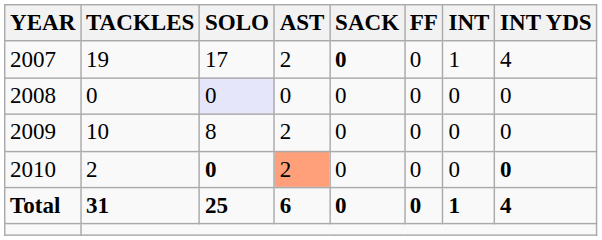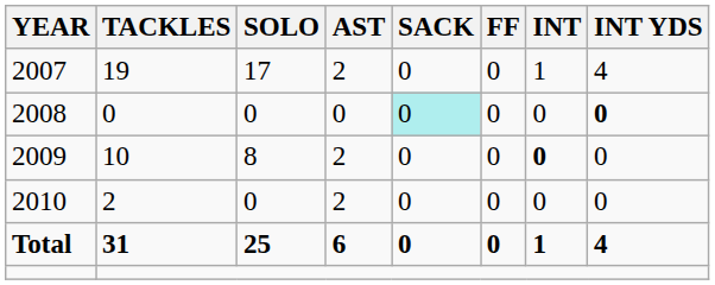2007 | SACK: bold -> normal
2008 | SOLO: lavender background -> no background
2008 | SACK: no background -> paleturquoise background
2008 | INT YDS: normal -> bold
2009 | INT: normal -> bold
2010 | SOLO: bold -> normal
2010 | AST: lightsalmon background -> no background
2010 | INT YDS: bold -> normal
